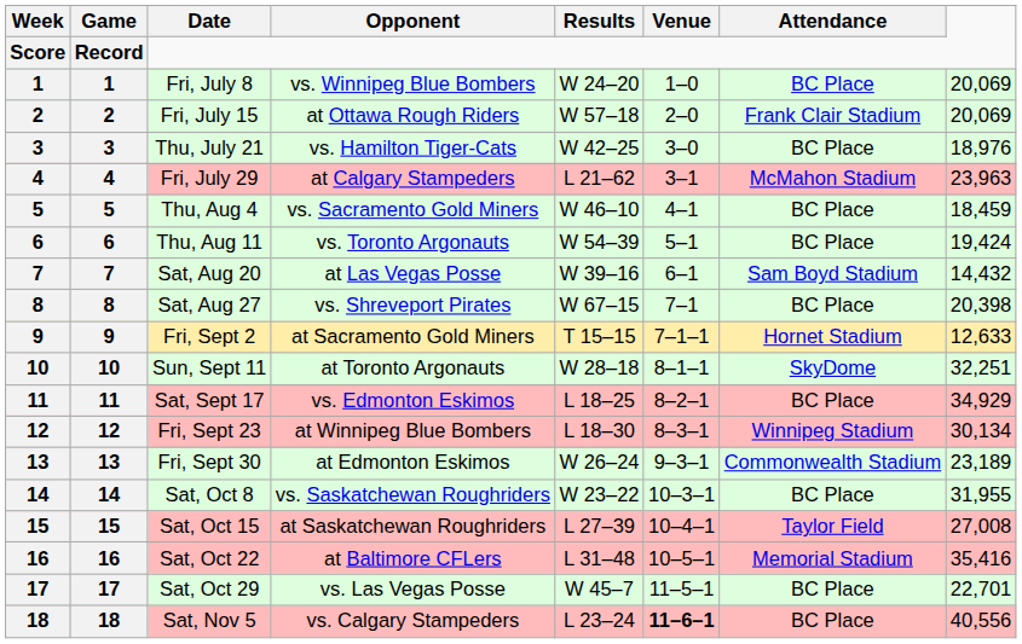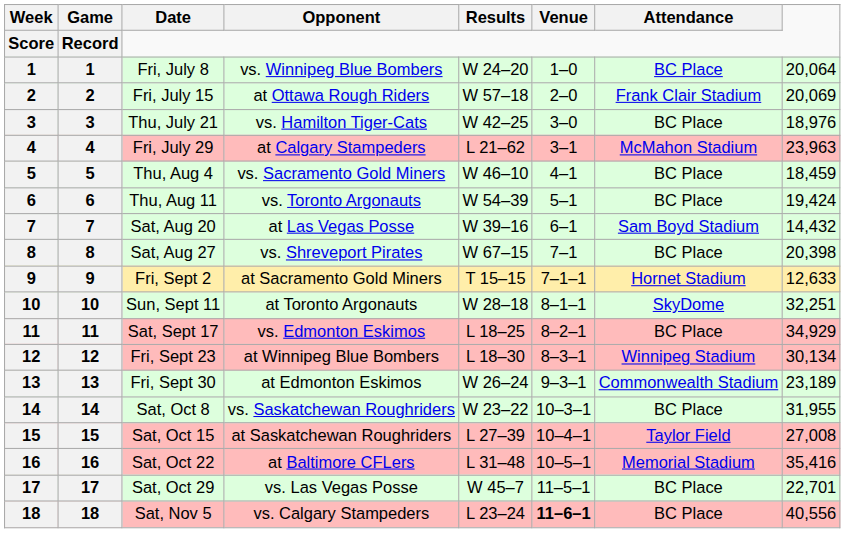Fri, July 8 | column 8: 20,069 -> 20,064
